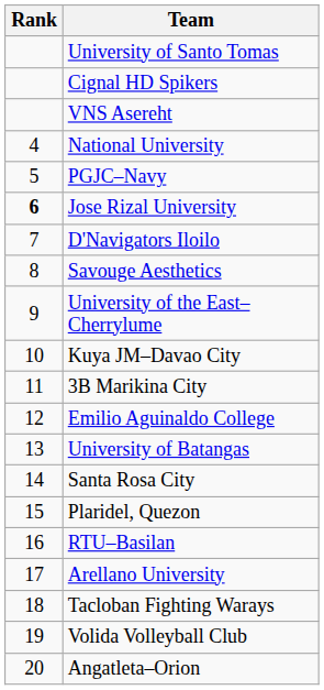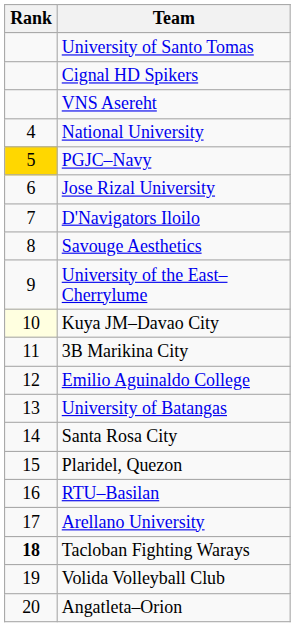PGJC–Navy | Rank: no background -> gold background
Jose Rizal University | Rank: bold -> normal
Kuya JM–Davao City | Rank: no background -> lightyellow background
Tacloban Fighting Warays | Rank: normal -> bold
